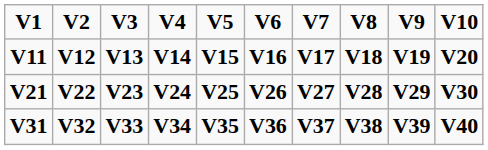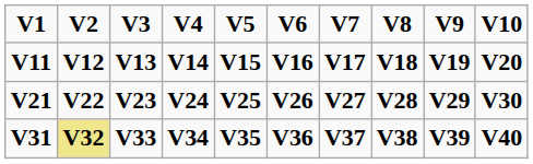V31 | column 2: no background -> khaki background
